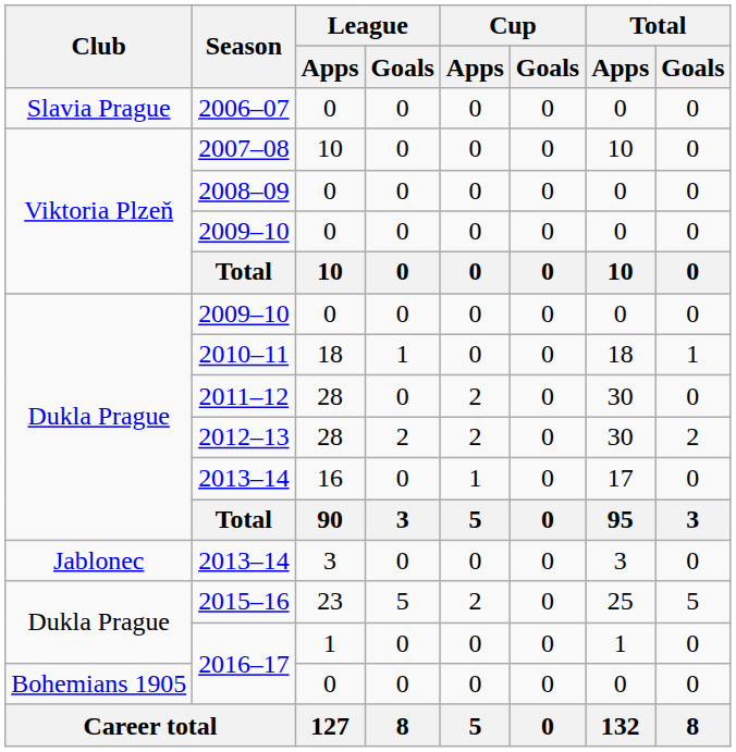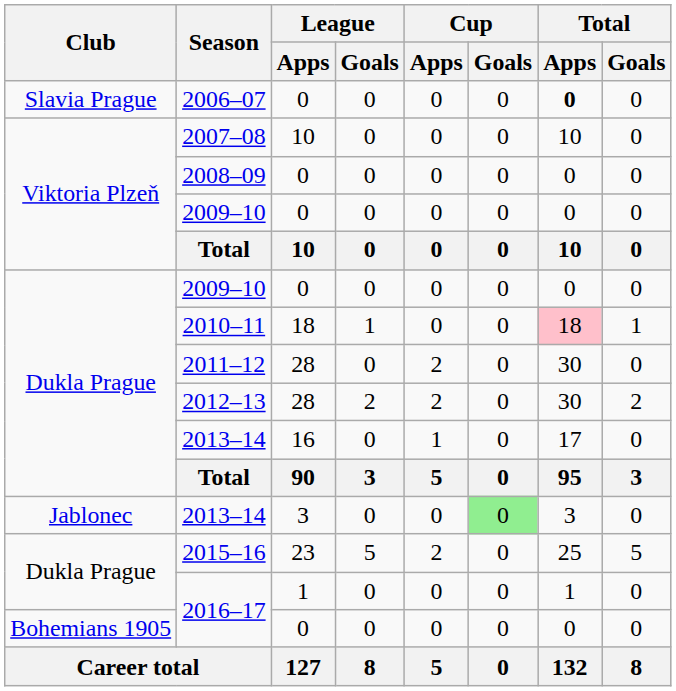2006–07 | Total / Apps: normal -> bold
2010–11 | Total / Apps: no background -> pink background
Jablonec / 2013–14 | Cup / Goals: no background -> lightgreen background
